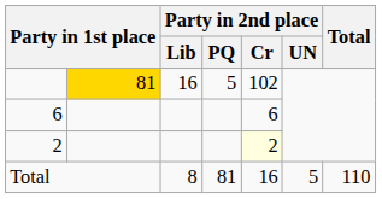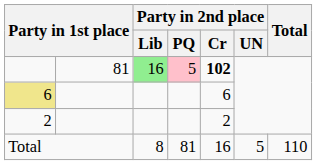row 3 | column 2: gold background -> no background
row 3 | Party in 2nd place / Lib: no background -> lightgreen background
row 3 | Party in 2nd place / PQ: no background -> pink background
row 3 | Party in 2nd place / Cr: normal -> bold
row 4 | column 1: no background -> khaki background
row 5 | Party in 2nd place / Cr: lightyellow background -> no background
